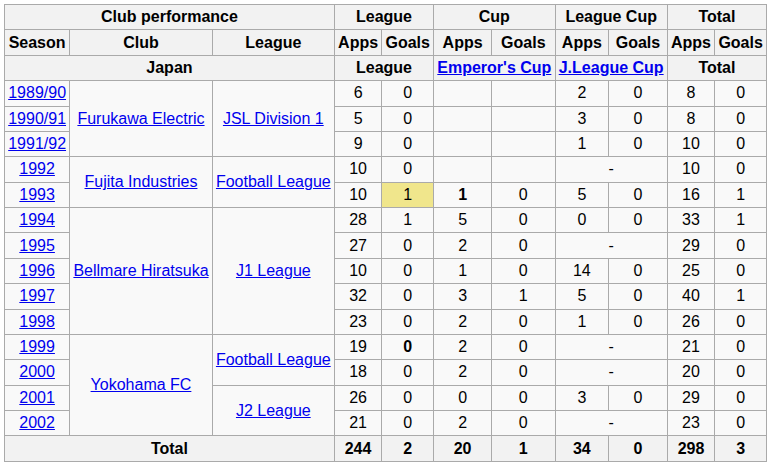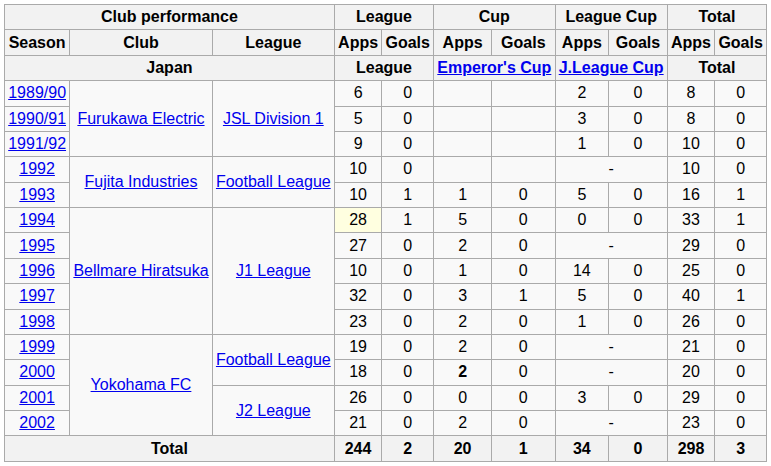1993 | League / Goals / League: khaki background -> no background
1993 | Cup / Apps / Emperor's Cup: bold -> normal
1994 | League / Apps / League: no background -> lightyellow background
1999 | League / Goals / League: bold -> normal
2000 | Cup / Apps / Emperor's Cup: normal -> bold
